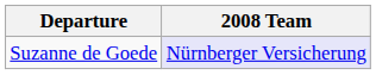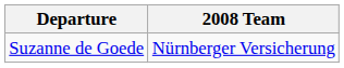Suzanne de Goede | 2008 Team: lavender background -> no background
